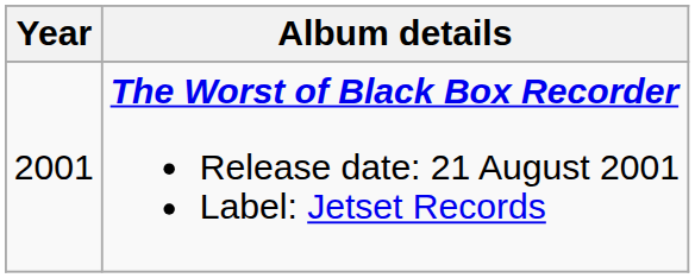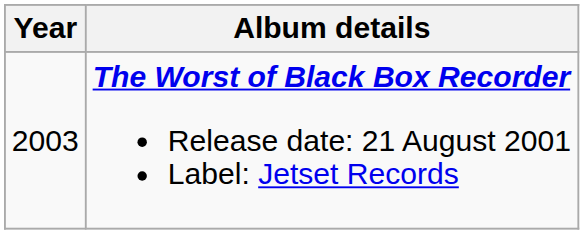row 2 | Year: 2001 -> 2003
